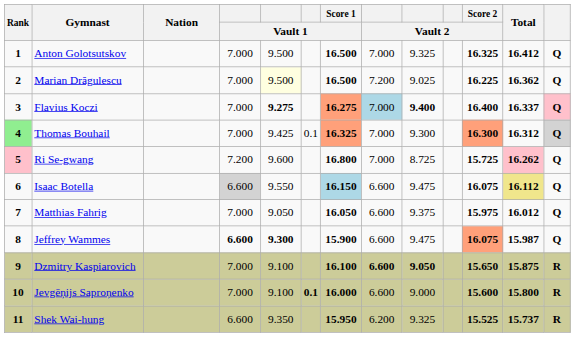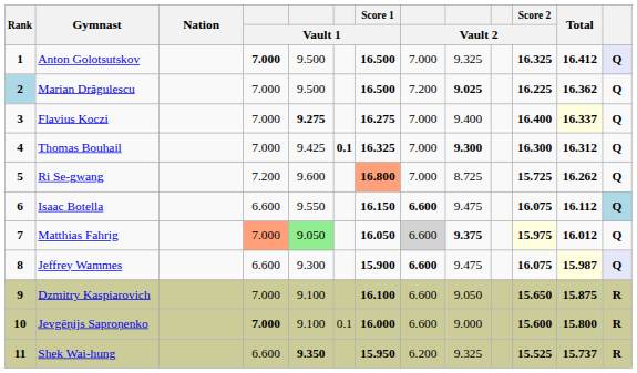Anton Golotsutskov | column 4: normal -> bold
Anton Golotsutskov | column 13: no background -> lavender background
Marian Drăgulescu | Rank: no background -> lightblue background
Marian Drăgulescu | column 5: lightyellow background -> no background
Marian Drăgulescu | column 9: normal -> bold
Flavius Koczi | Score 1 / Vault 1: lightsalmon background -> no background
Flavius Koczi | column 8: lightblue background -> no background
Flavius Koczi | column 9: bold -> normal
Flavius Koczi | Total: no background -> lightyellow background
Flavius Koczi | column 13: pink background -> no background
Thomas Bouhail | Rank: lightgreen background -> no background
Thomas Bouhail | column 6: normal -> bold
Thomas Bouhail | Score 1 / Vault 1: lightsalmon background -> no background
Thomas Bouhail | column 9: normal -> bold
Thomas Bouhail | Score 2 / Vault 2: lightsalmon background -> no background
Thomas Bouhail | column 13: lightgrey background -> no background
Ri Se-gwang | Rank: pink background -> no background
Ri Se-gwang | Score 1 / Vault 1: no background -> lightsalmon background
Ri Se-gwang | Total: pink background -> no background
Isaac Botella | column 4: lightgrey background -> no background
Isaac Botella | Score 1 / Vault 1: lightblue background -> no background
Isaac Botella | column 8: normal -> bold
Isaac Botella | Total: khaki background -> no background
Isaac Botella | column 13: no background -> lightblue background
Matthias Fahrig | column 4: no background -> lightsalmon background
Matthias Fahrig | column 5: no background -> lightgreen background
Matthias Fahrig | column 8: no background -> lightgrey background
Matthias Fahrig | column 9: normal -> bold
Matthias Fahrig | Score 2 / Vault 2: no background -> lightyellow background
Jeffrey Wammes | column 4: bold -> normal
Jeffrey Wammes | column 5: bold -> normal
Jeffrey Wammes | column 8: normal -> bold
Jeffrey Wammes | Score 2 / Vault 2: lightsalmon background -> no background
Jeffrey Wammes | Total: no background -> lightyellow background
Jeffrey Wammes | column 13: no background -> lavender background
Dzmitry Kaspiarovich | column 8: bold -> normal
Dzmitry Kaspiarovich | column 9: bold -> normal
Jevgēņijs Saproņenko | column 4: normal -> bold
Jevgēņijs Saproņenko | column 6: bold -> normal
Shek Wai-hung | column 5: normal -> bold
